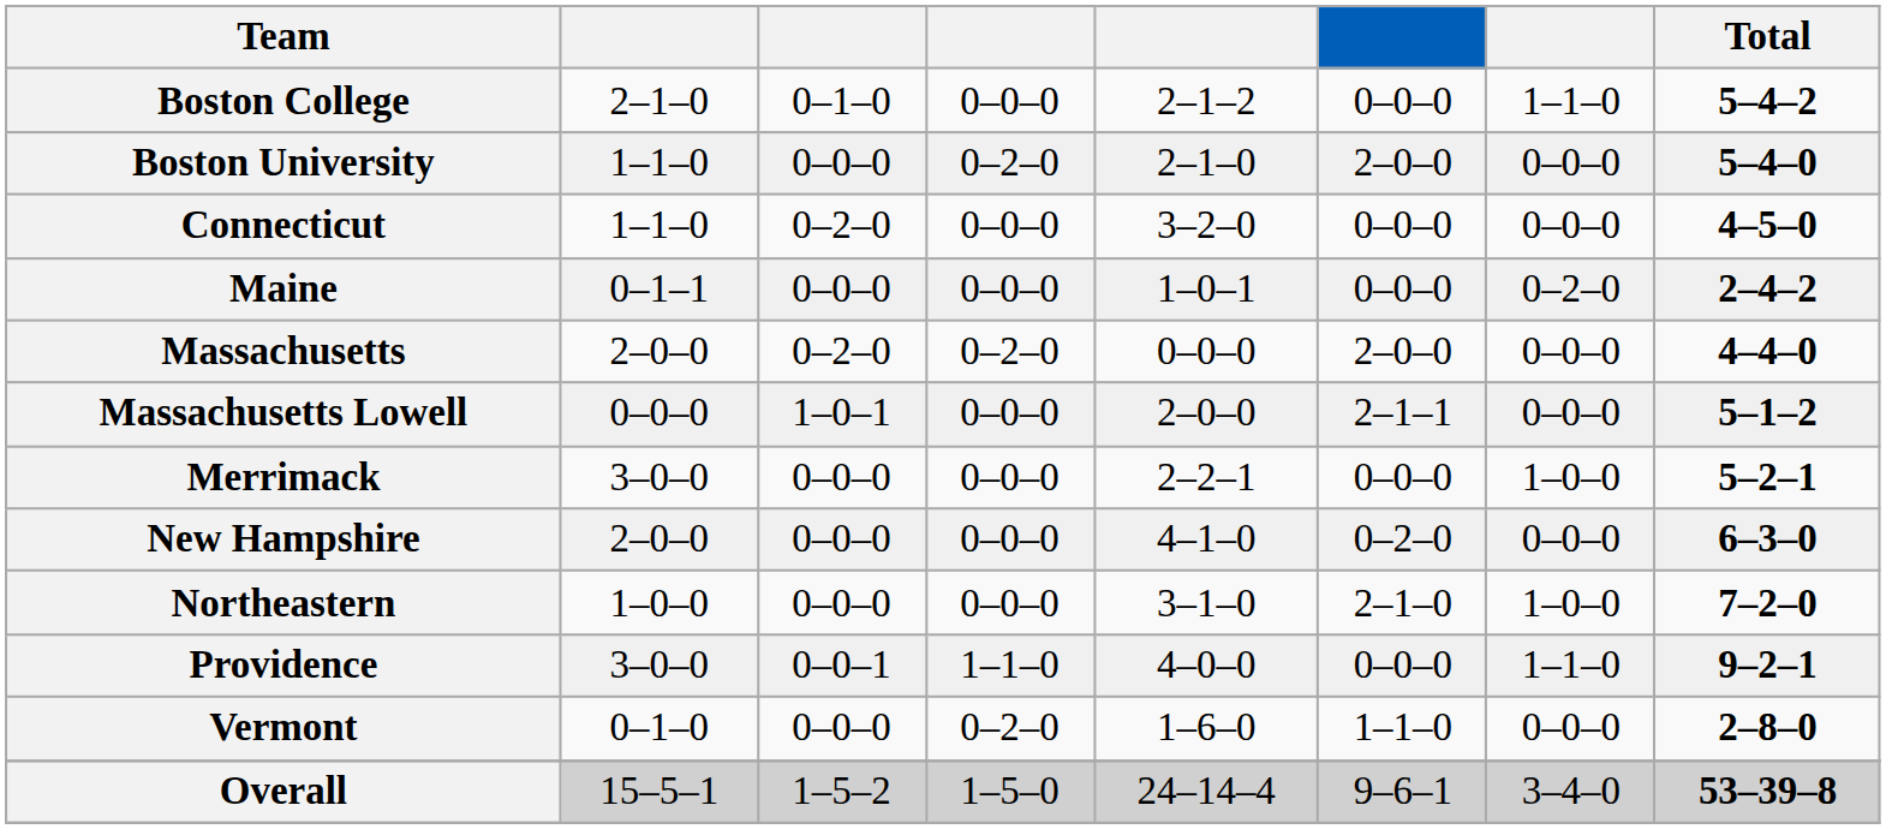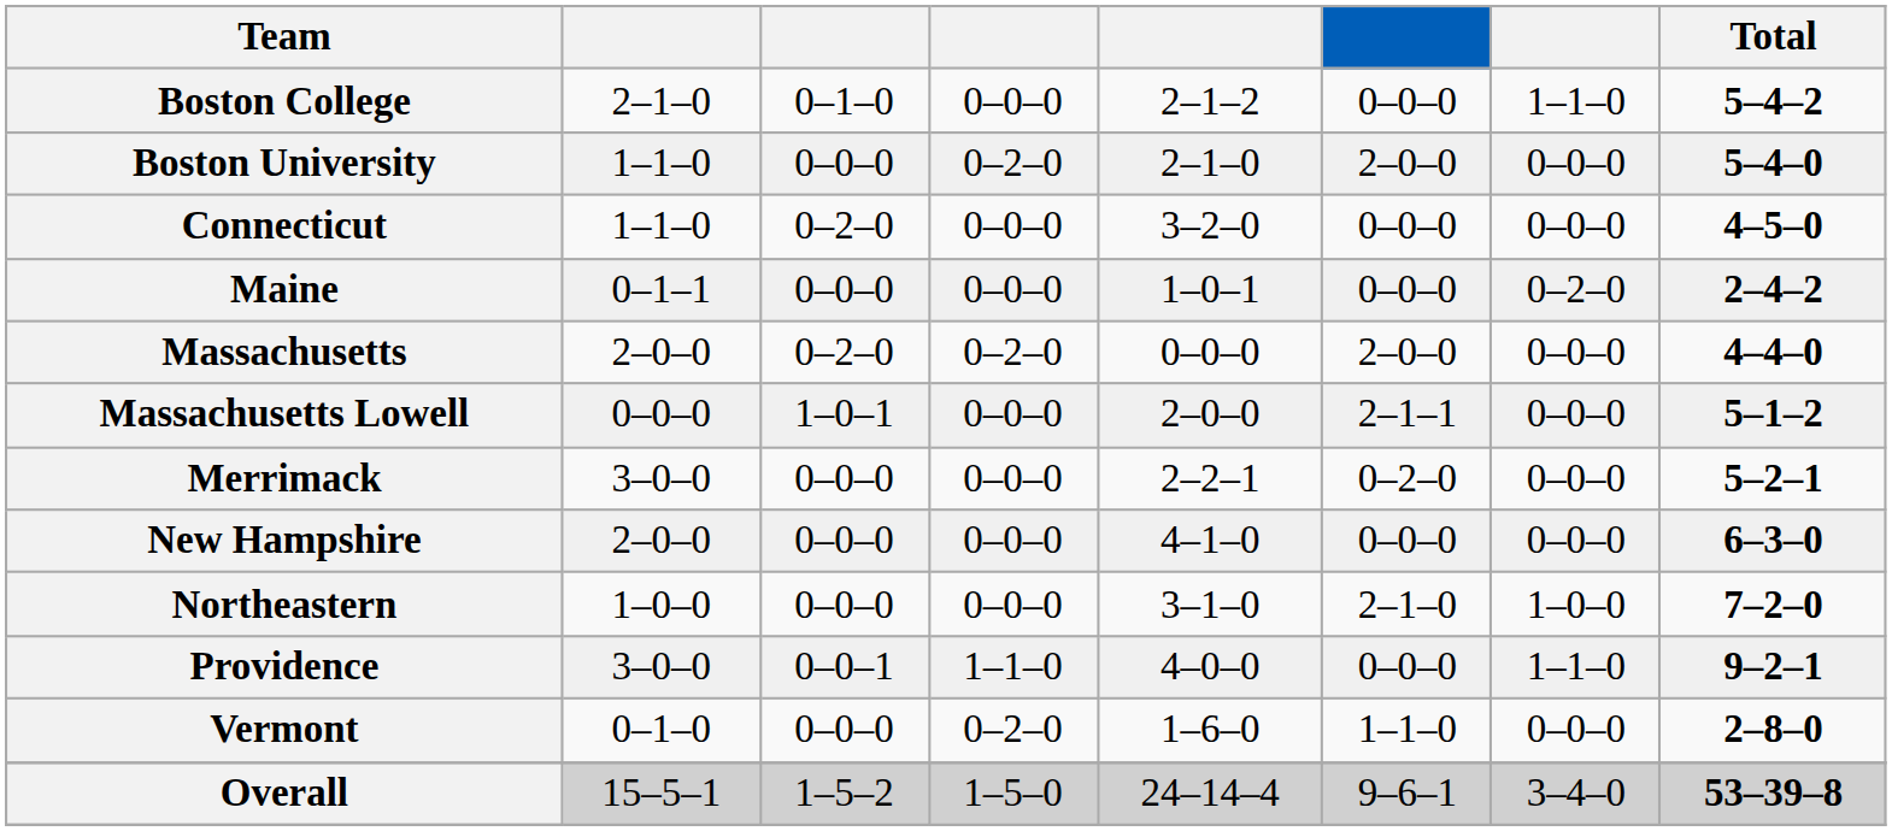Merrimack | column 6: 0–0–0 -> 0–2–0
Merrimack | column 7: 1–0–0 -> 0–0–0
New Hampshire | column 6: 0–2–0 -> 0–0–0
